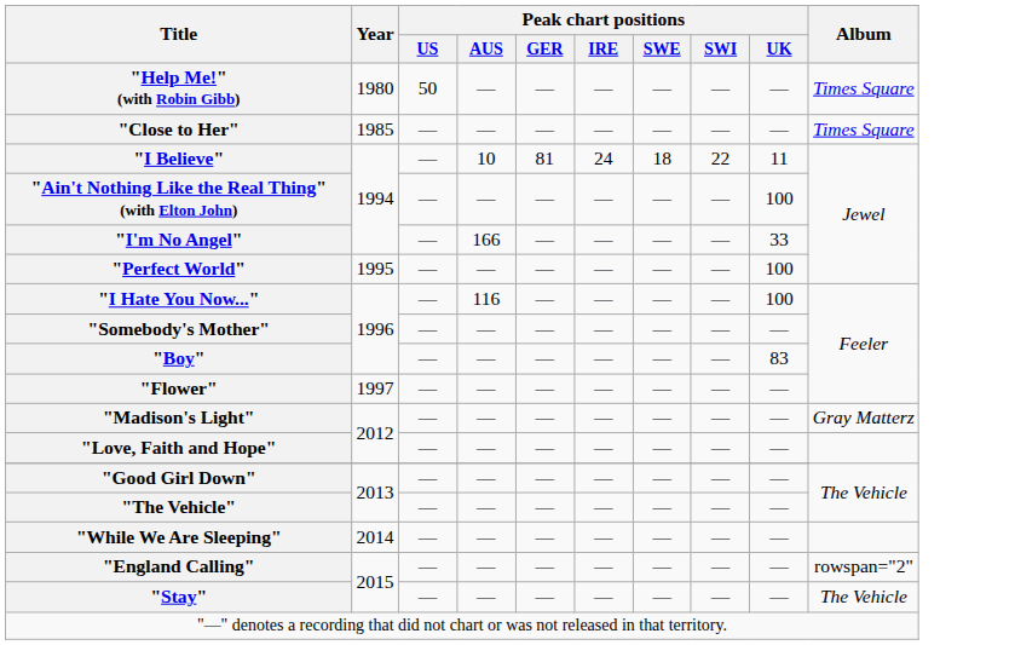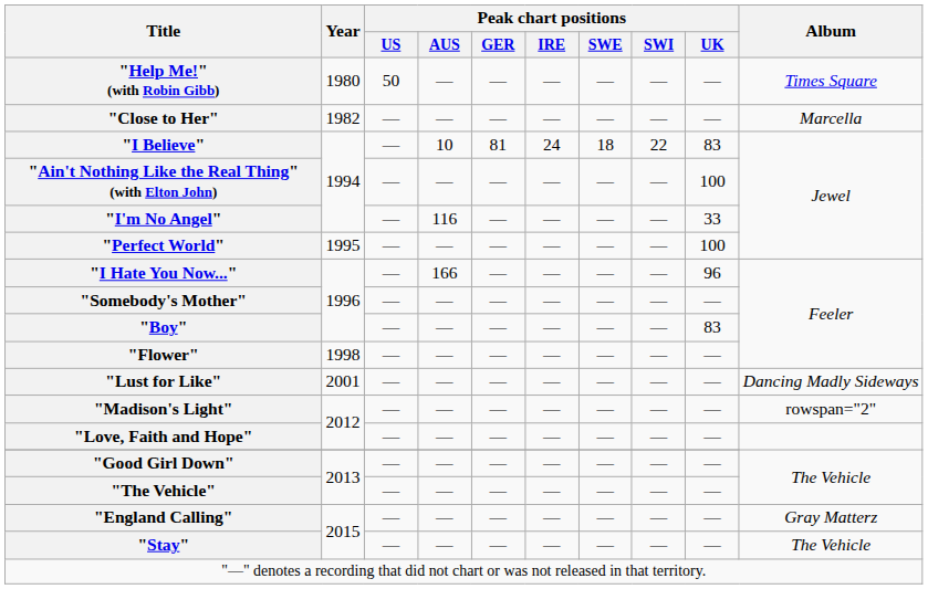"Close to Her" | Year: 1985 -> 1982
"Close to Her" | Album: Times Square -> Marcella
"I Believe" | Peak chart positions / UK: 11 -> 83
"I'm No Angel" | Peak chart positions / AUS: 166 -> 116
"I Hate You Now..." | Peak chart positions / AUS: 116 -> 166
"I Hate You Now..." | Peak chart positions / UK: 100 -> 96
"Flower" | Year: 1997 -> 1998
+ row: "Lust for Like" | 2001 | — | — | — | — | — | — | — | Dancing Madly Sideways
"Madison's Light" | Album: Gray Matterz -> rowspan="2"
- row: "While We Are Sleeping" | 2014 | — | — | — | — | — | — | —
"England Calling" | Album: rowspan="2" -> Gray Matterz
